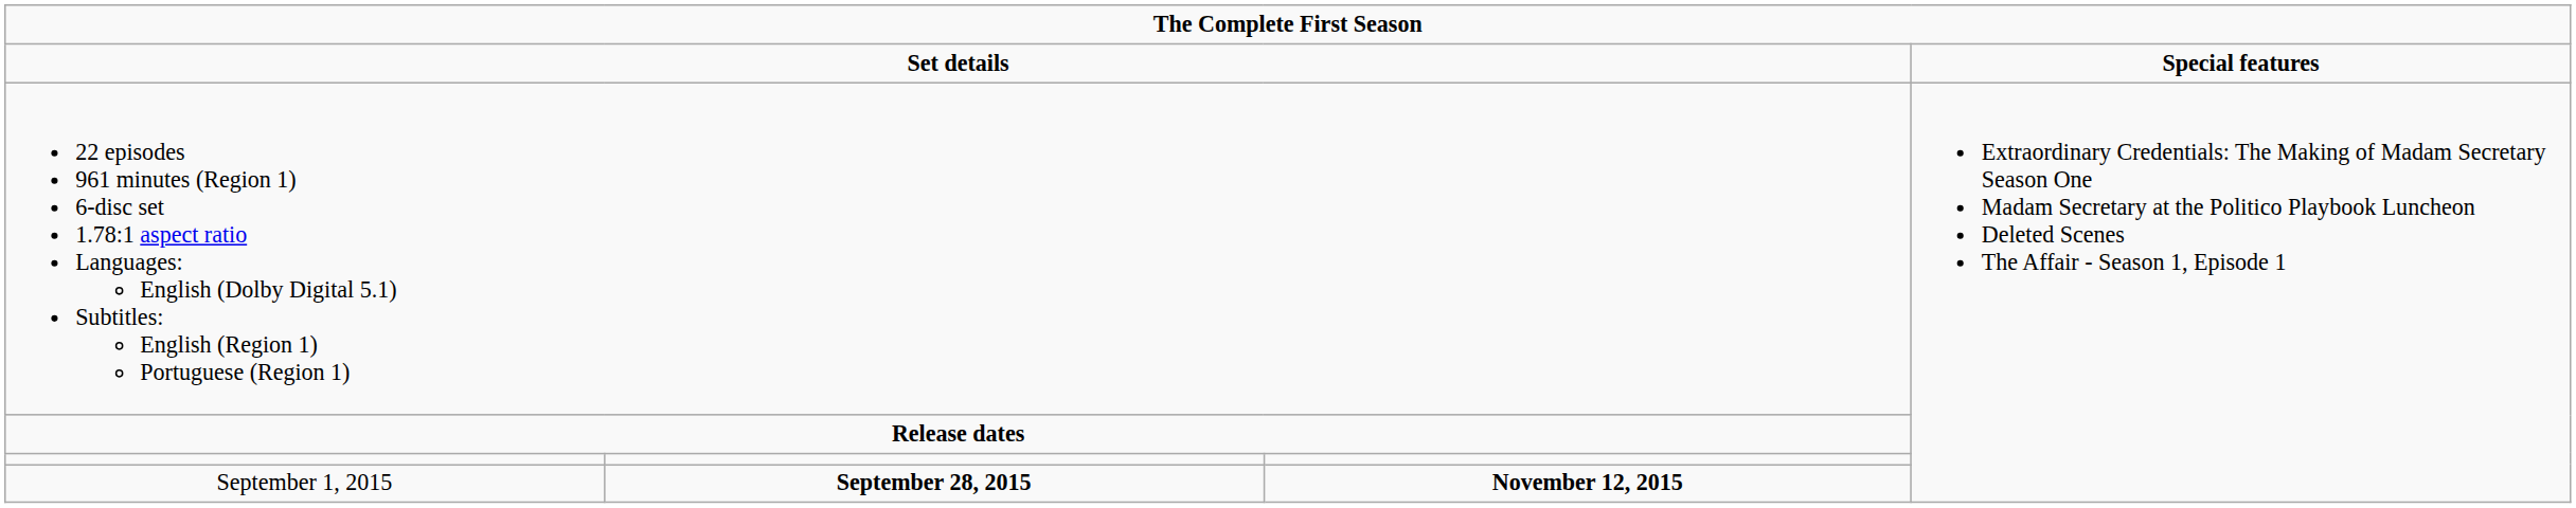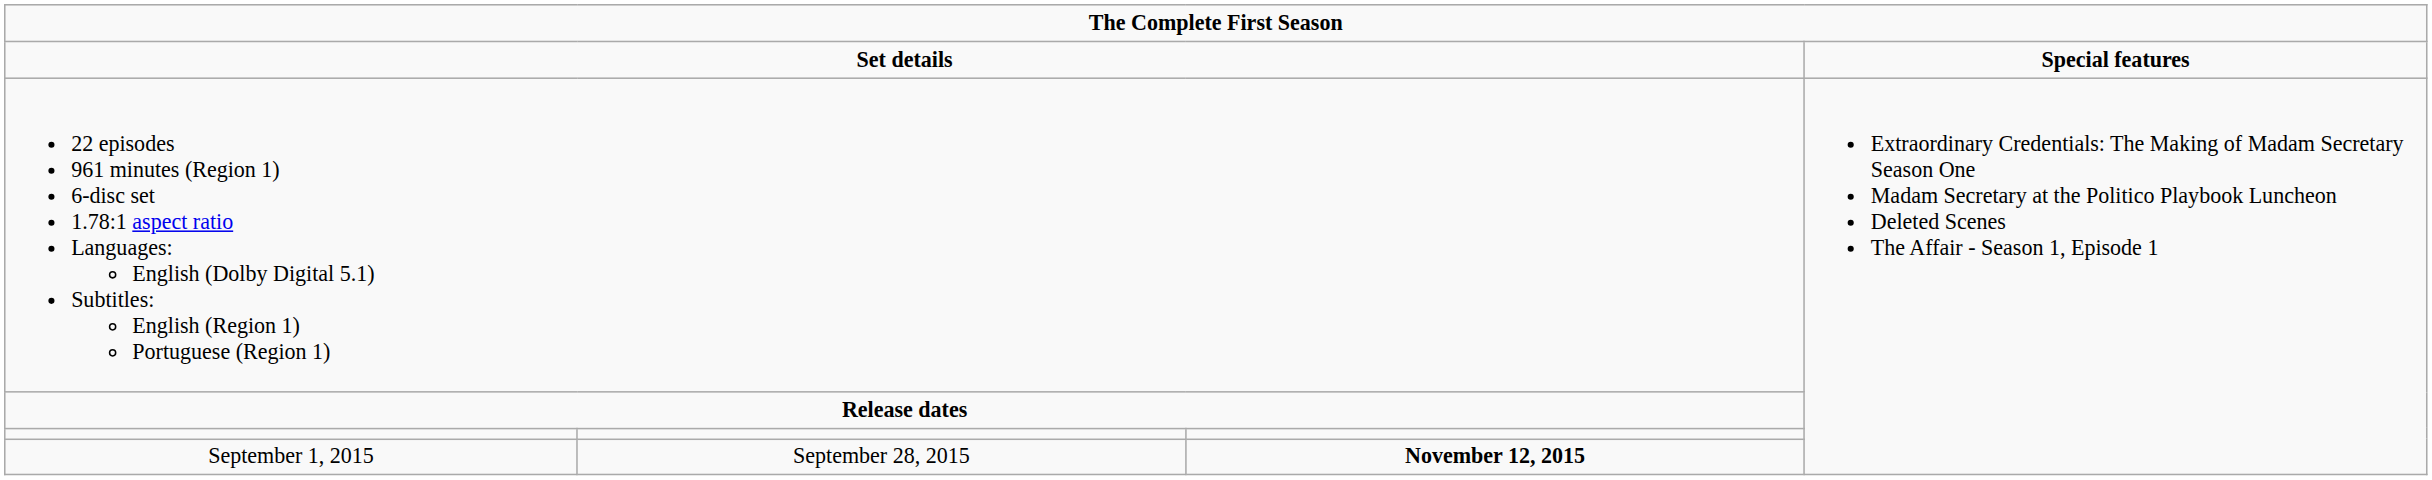September 1, 2015 | column 2: bold -> normal
